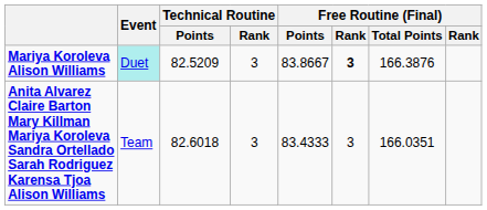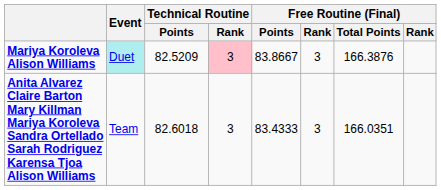Mariya Koroleva Alison Williams | Technical Routine / Rank: no background -> pink background
Mariya Koroleva Alison Williams | column 6: bold -> normal
